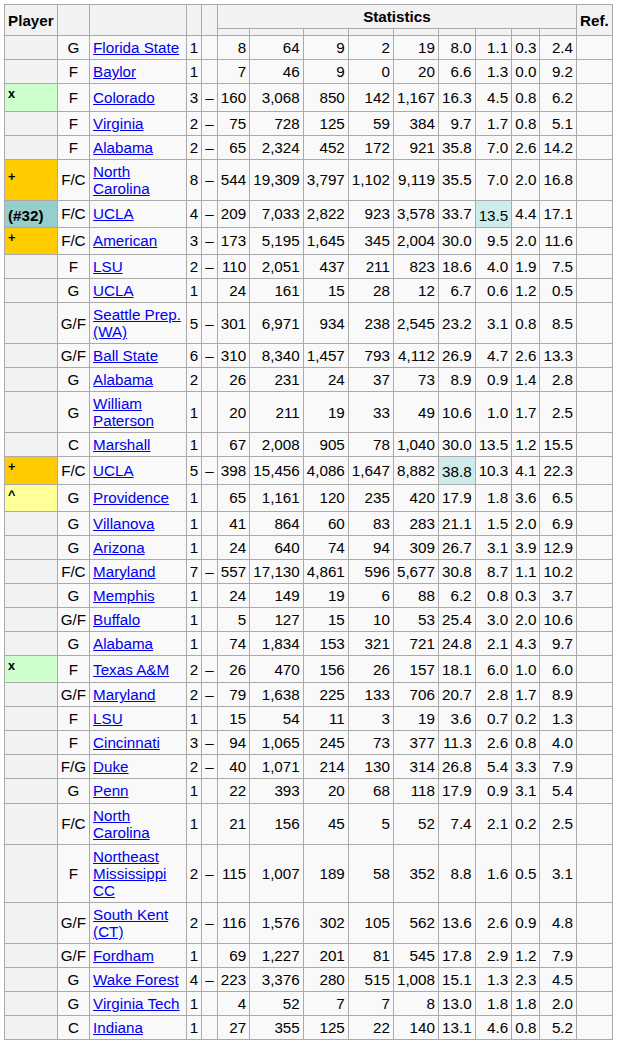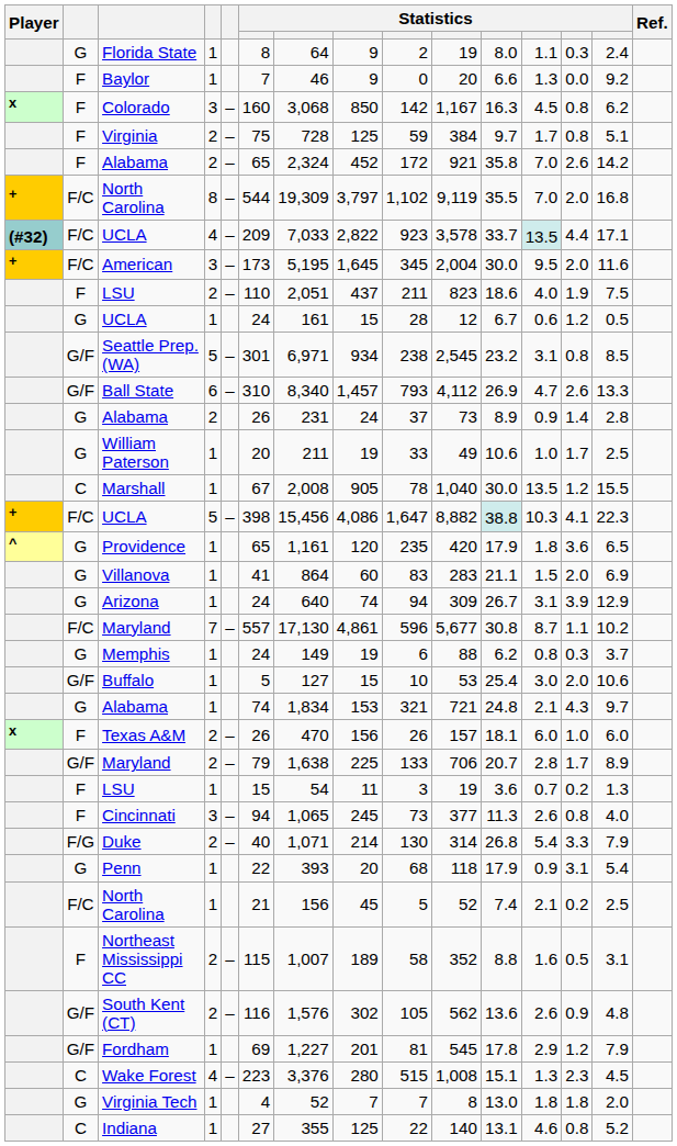Wake Forest | column 2: G -> C
